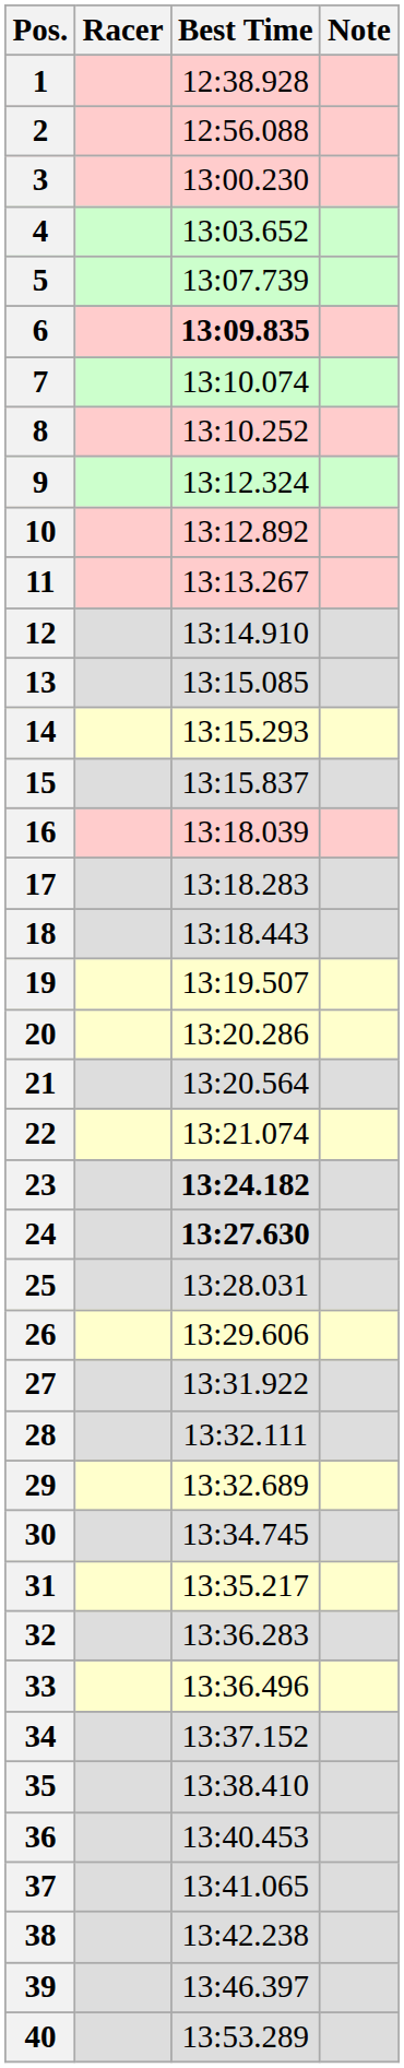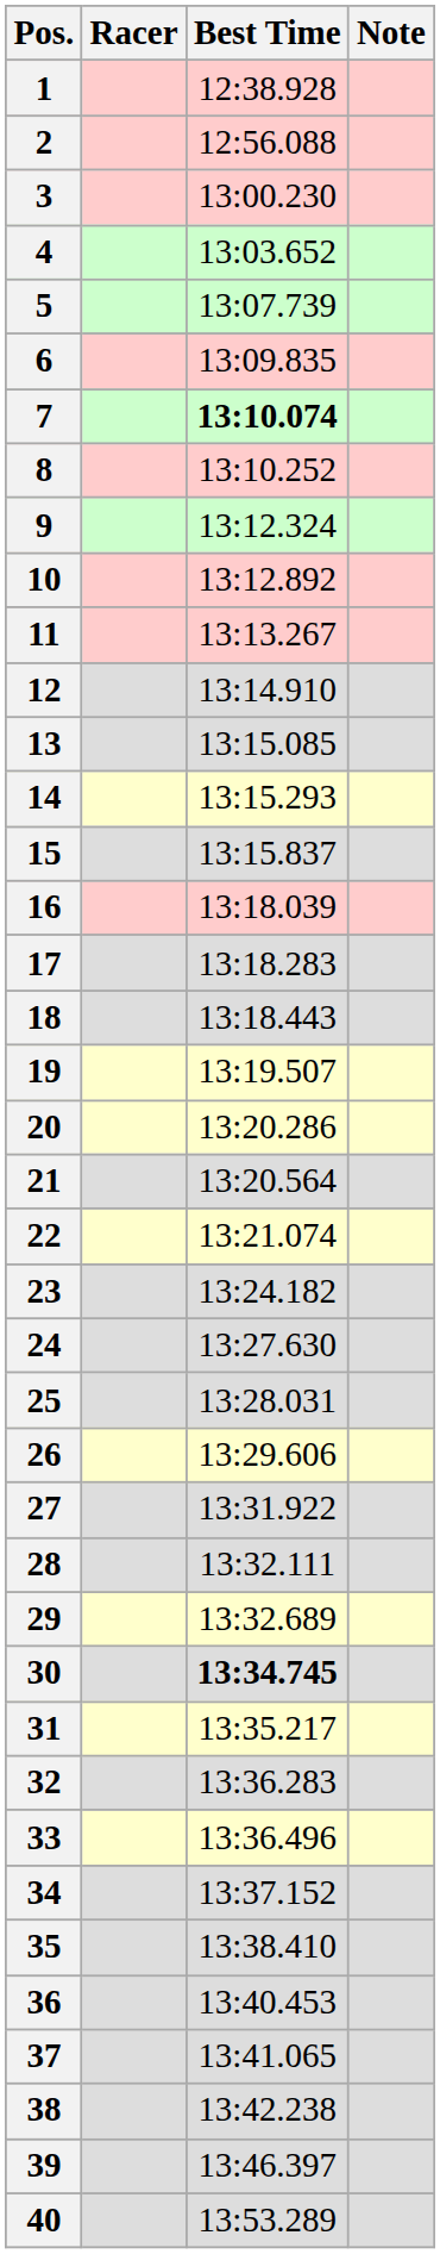6 | Best Time: bold -> normal
7 | Best Time: normal -> bold
23 | Best Time: bold -> normal
24 | Best Time: bold -> normal
30 | Best Time: normal -> bold
